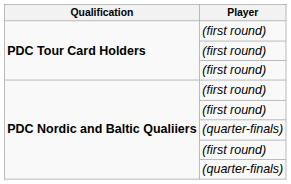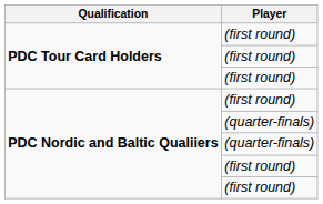row 6 | Player: (first round) -> (quarter-finals)
row 9 | Player: (quarter-finals) -> (first round)
